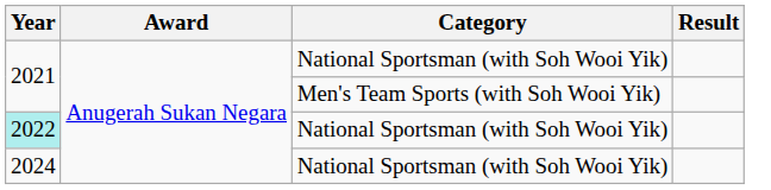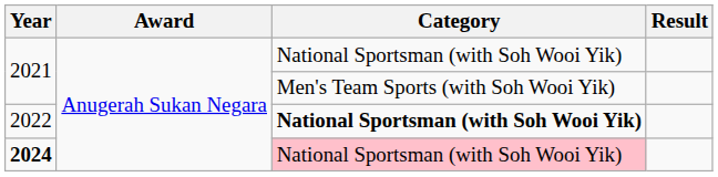2022 | Year: paleturquoise background -> no background
2022 | Category: normal -> bold
2024 | Year: normal -> bold
2024 | Category: no background -> pink background
